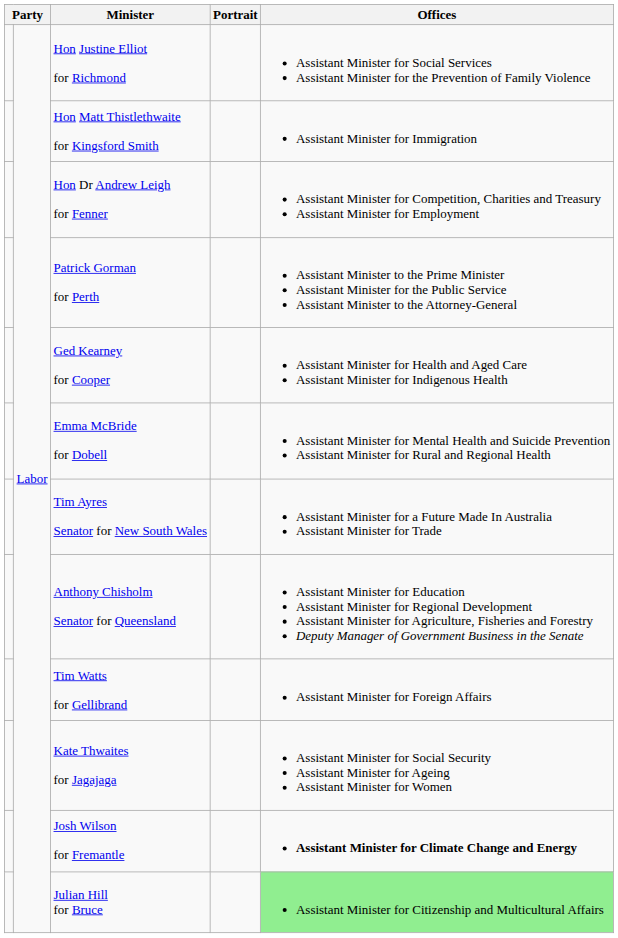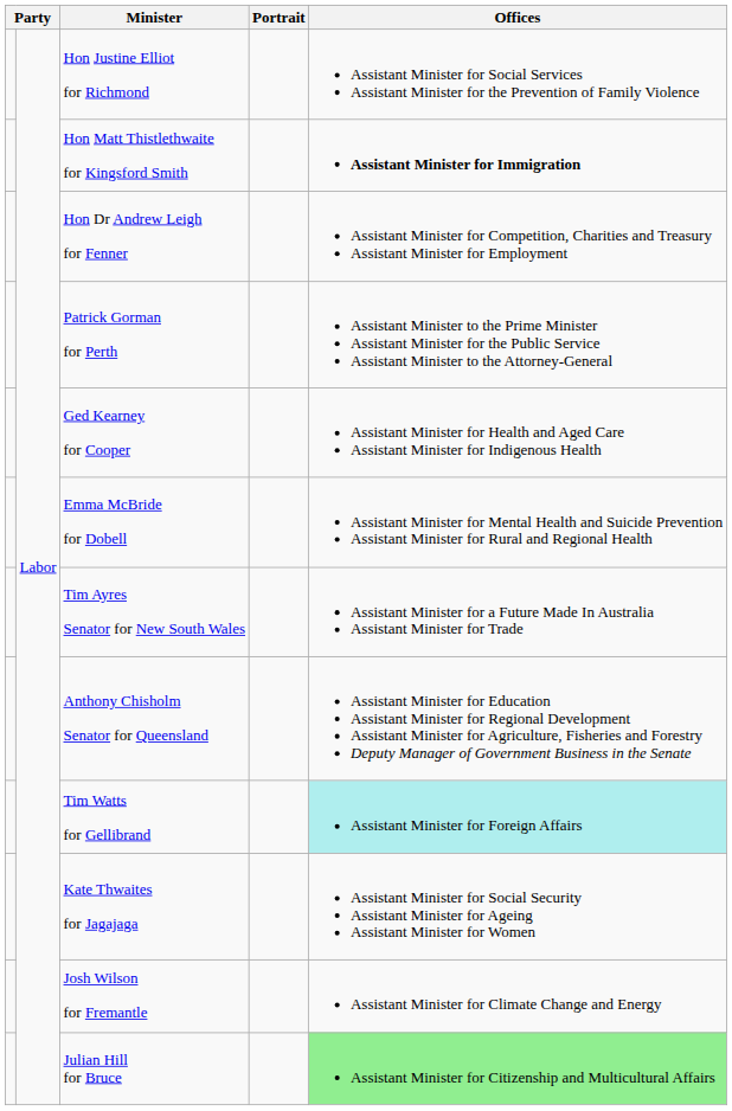Hon Matt Thistlethwaite for Kingsford Smith | Offices: normal -> bold
Tim Watts for Gellibrand | Offices: no background -> paleturquoise background
Josh Wilson for Fremantle | Offices: bold -> normal
